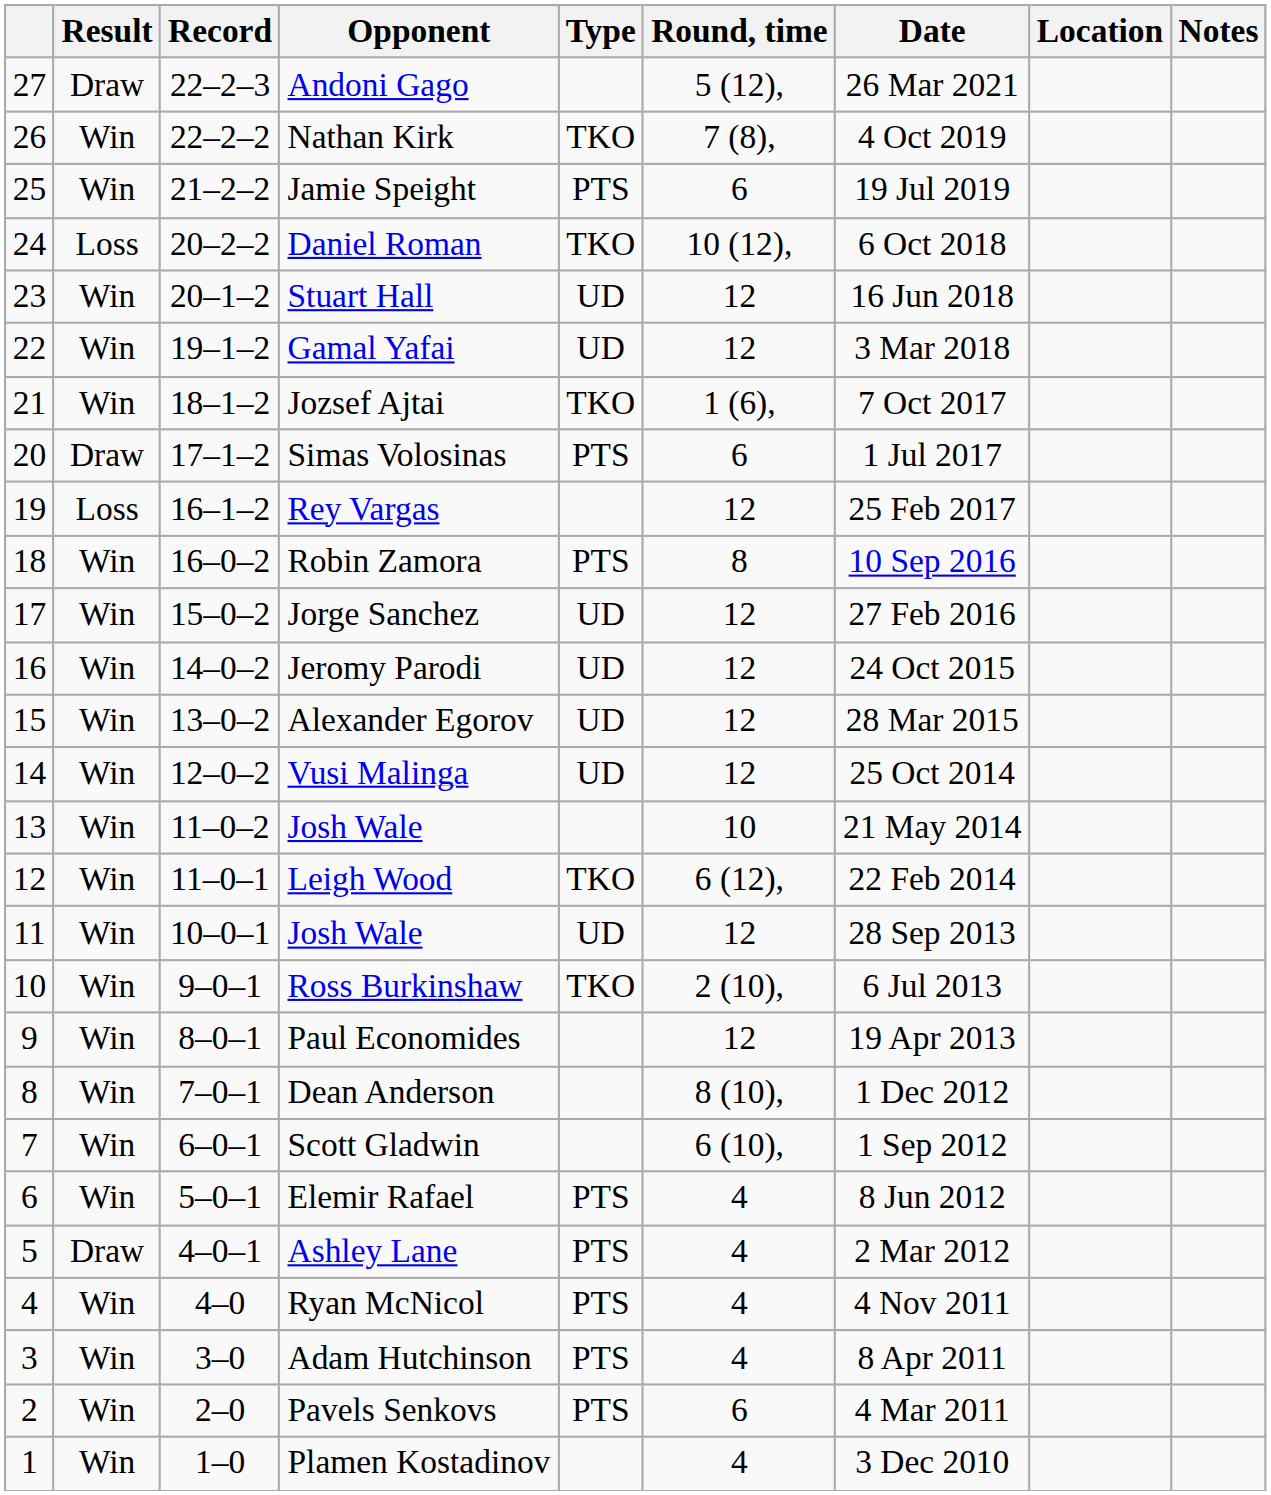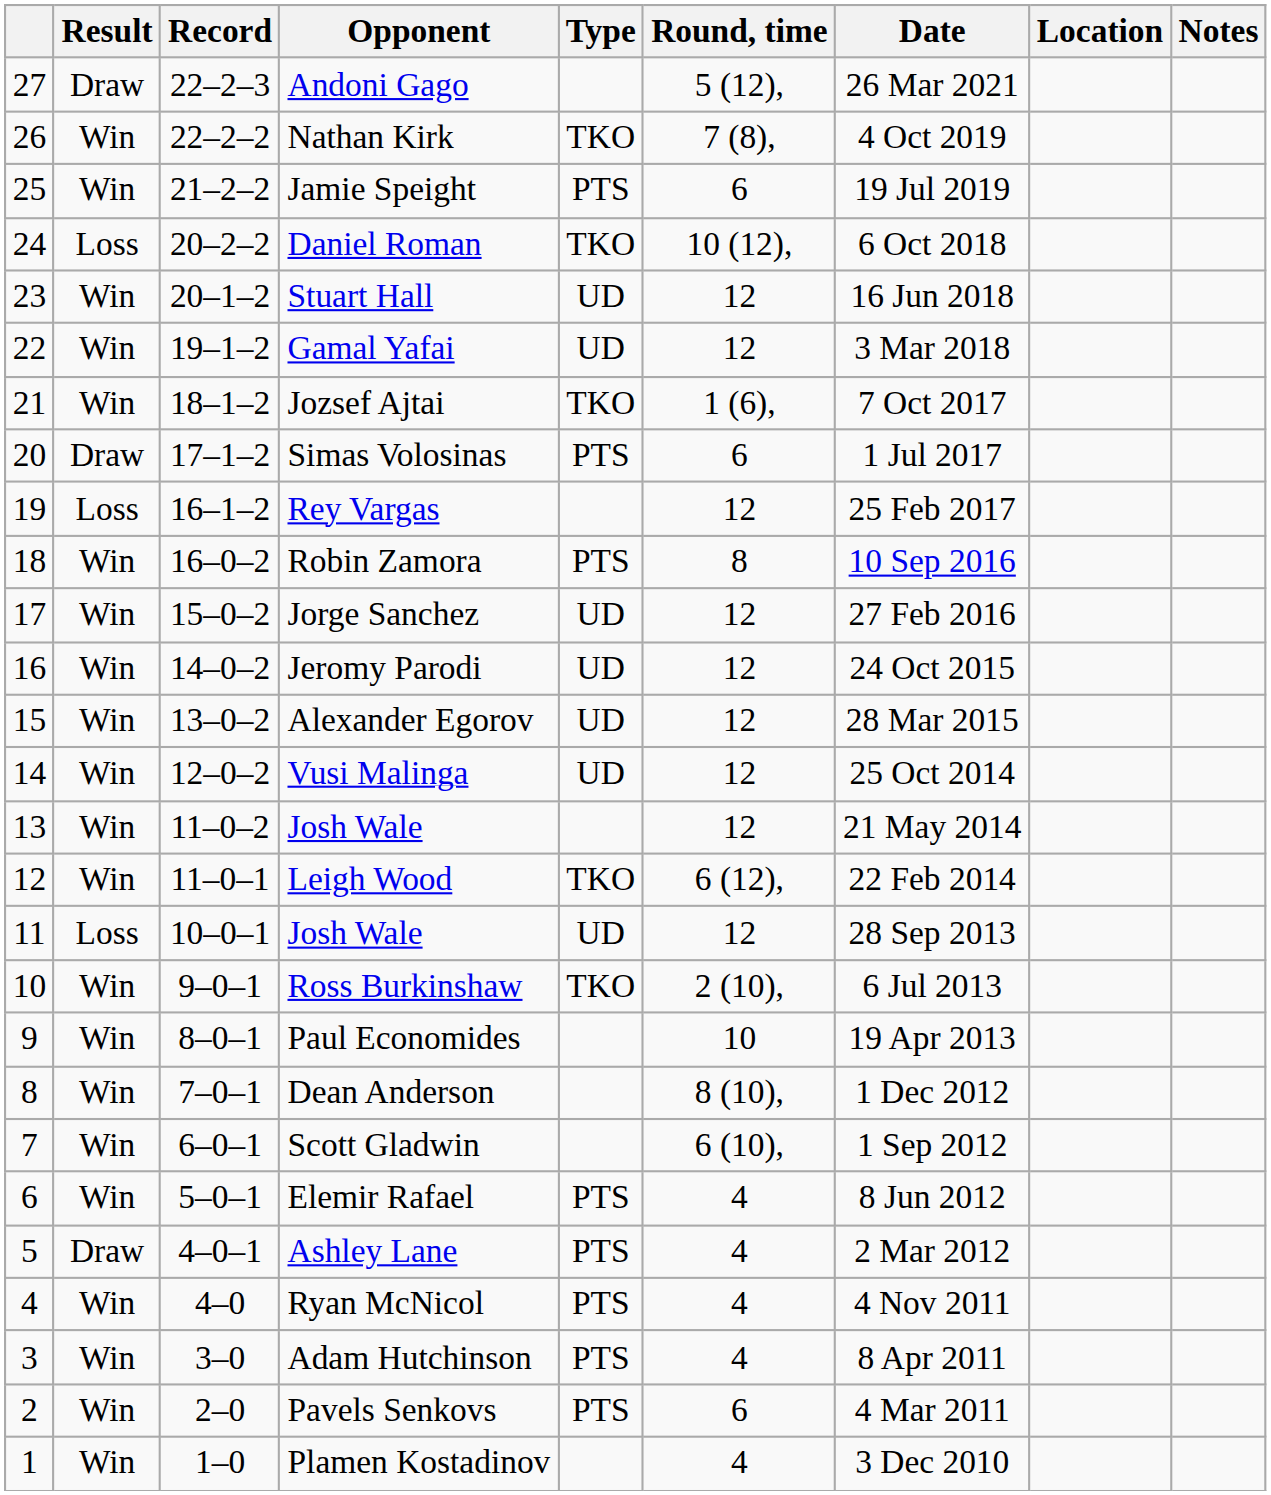13 / Josh Wale | Round, time: 10 -> 12
11 / Josh Wale | Result: Win -> Loss
Paul Economides | Round, time: 12 -> 10
